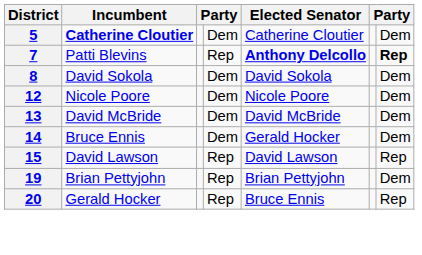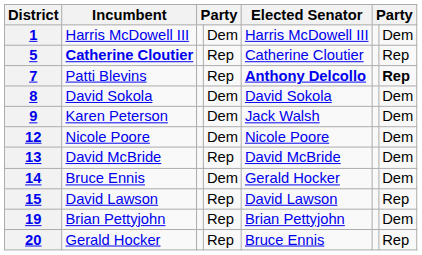+ row: 1 | Harris McDowell III | Dem | Harris McDowell III | Dem
5 | column 4: Dem -> Rep
5 | column 7: Dem -> Rep
+ row: 9 | Karen Peterson | Dem | Jack Walsh | Dem
13 | column 4: Dem -> Rep
